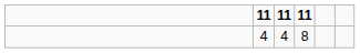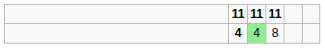row 2 | column 2: normal -> bold
row 2 | column 3: no background -> lightgreen background
